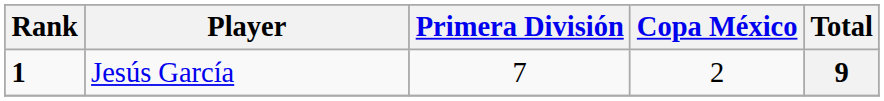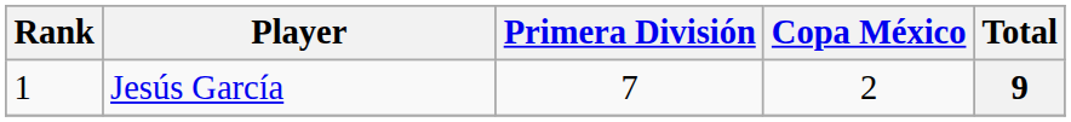Jesús García | Rank: bold -> normal
